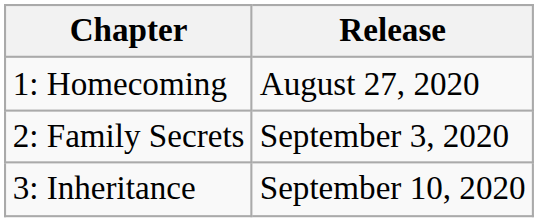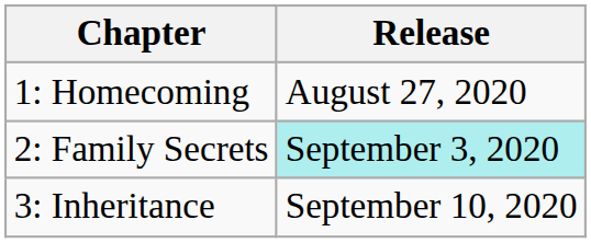2: Family Secrets | Release: no background -> paleturquoise background
